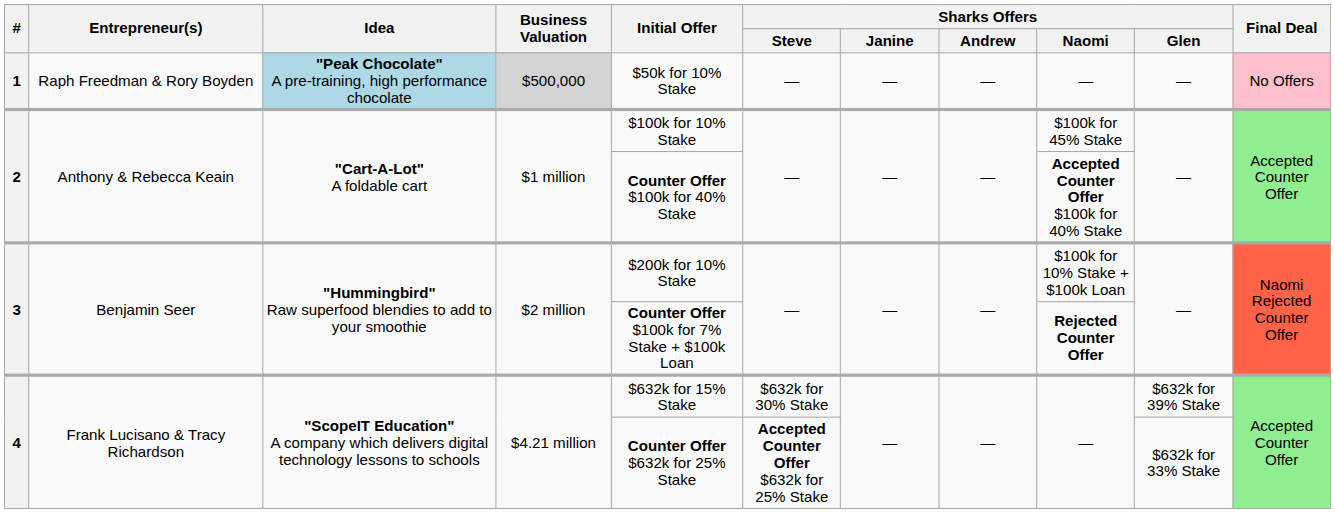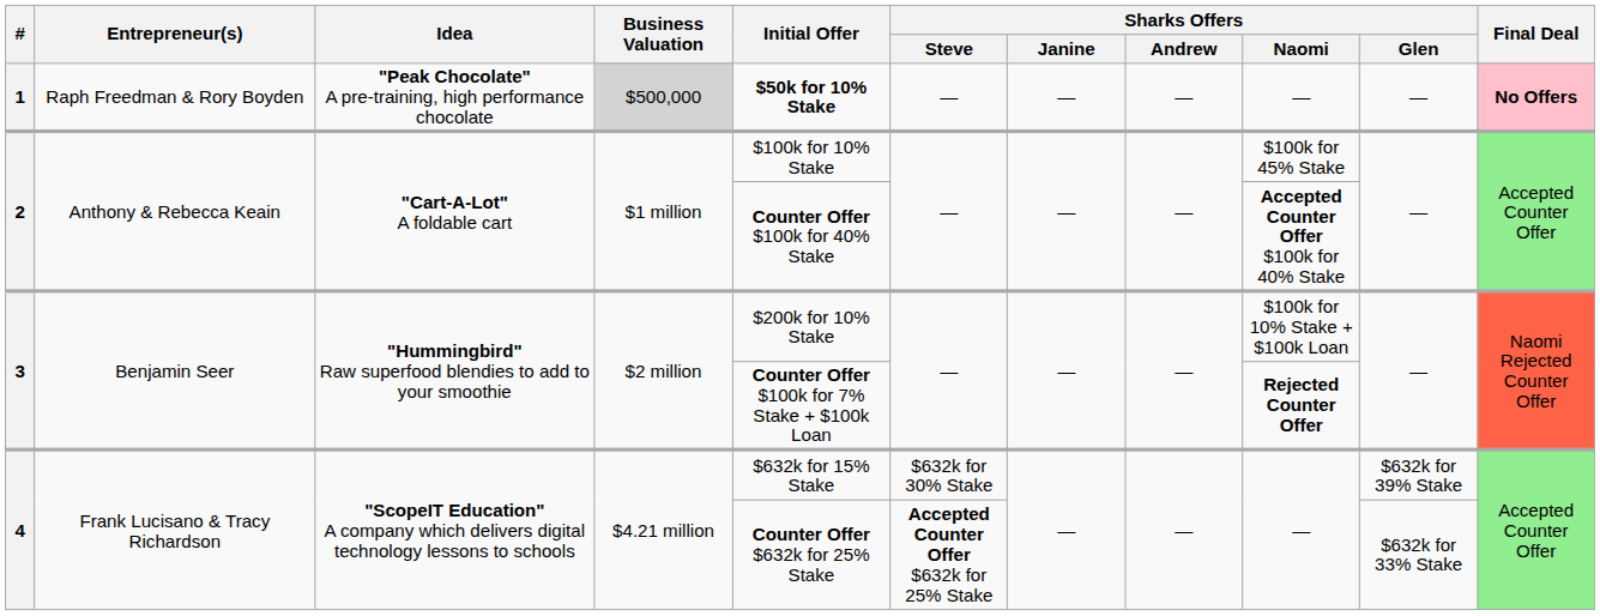1 | Idea: lightblue background -> no background
1 | Initial Offer: normal -> bold
1 | Final Deal: normal -> bold
